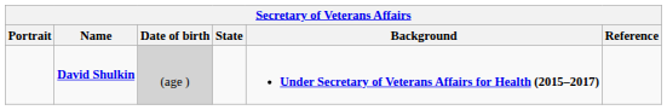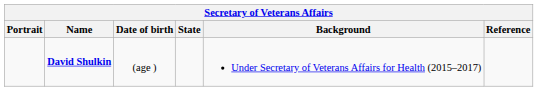David Shulkin | Date of birth: lightgrey background -> no background
David Shulkin | Background: bold -> normal
